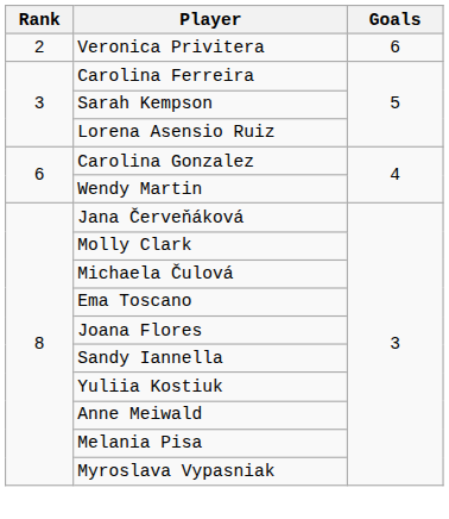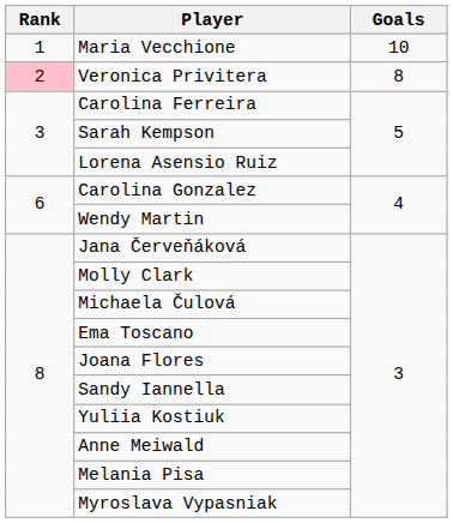+ row: 1 | Maria Vecchione | 10
Veronica Privitera | Rank: no background -> pink background
Veronica Privitera | Goals: 6 -> 8
